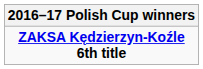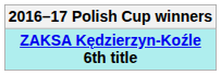row 2 | column 1: no background -> paleturquoise background
